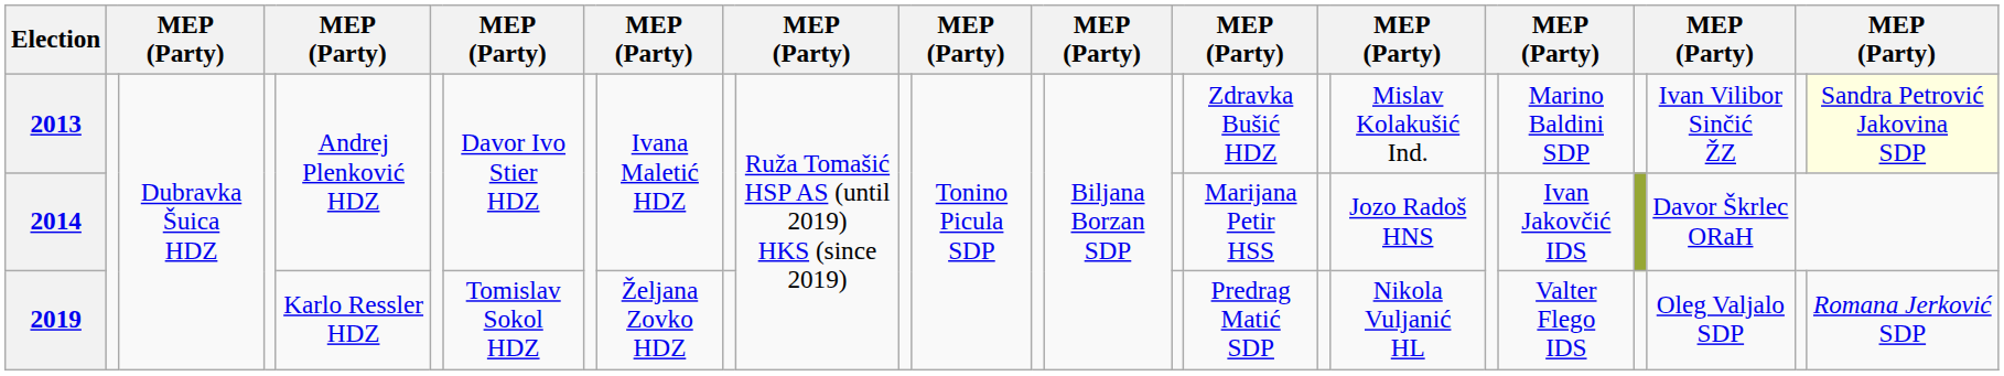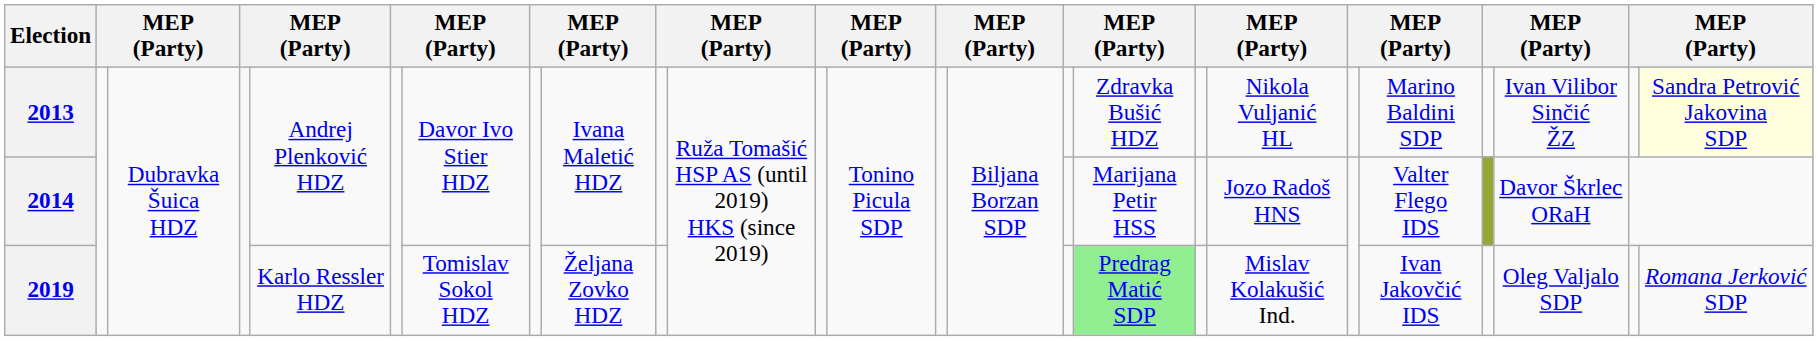2013 | column 19: Mislav Kolakušić Ind. -> Nikola Vuljanić HL
2014 | column 21: Ivan Jakovčić IDS -> Valter Flego IDS
2019 | column 17: no background -> lightgreen background
2019 | column 19: Nikola Vuljanić HL -> Mislav Kolakušić Ind.
2019 | column 21: Valter Flego IDS -> Ivan Jakovčić IDS
